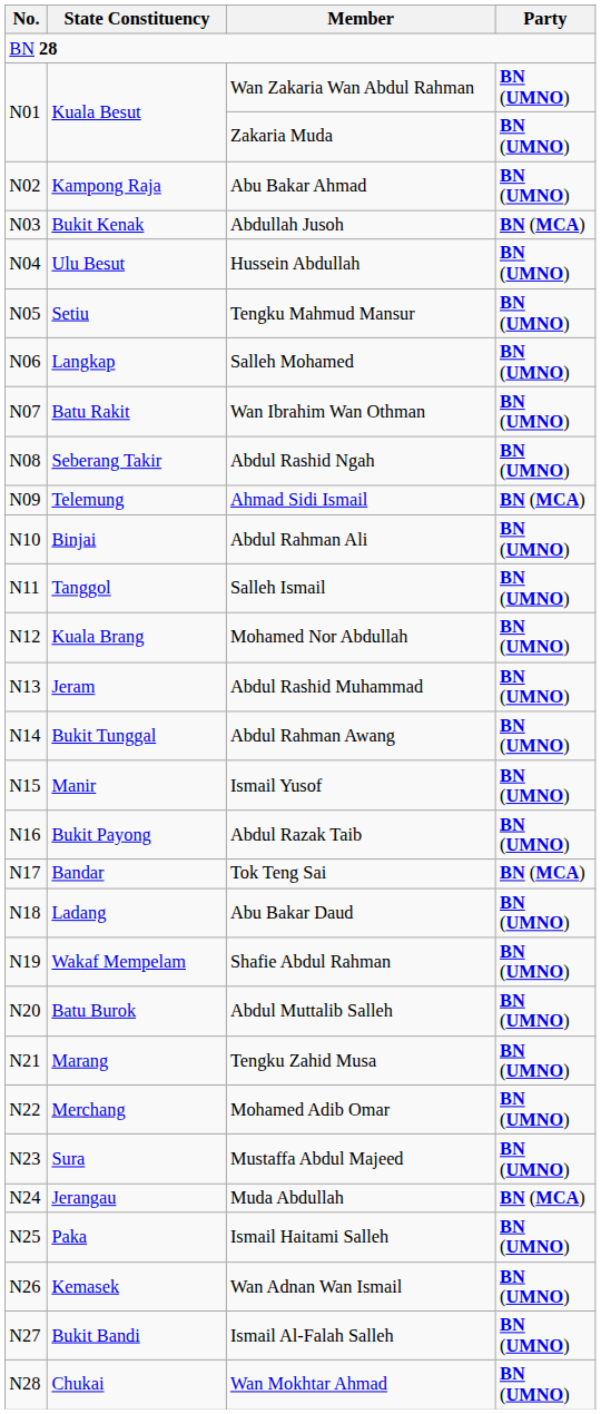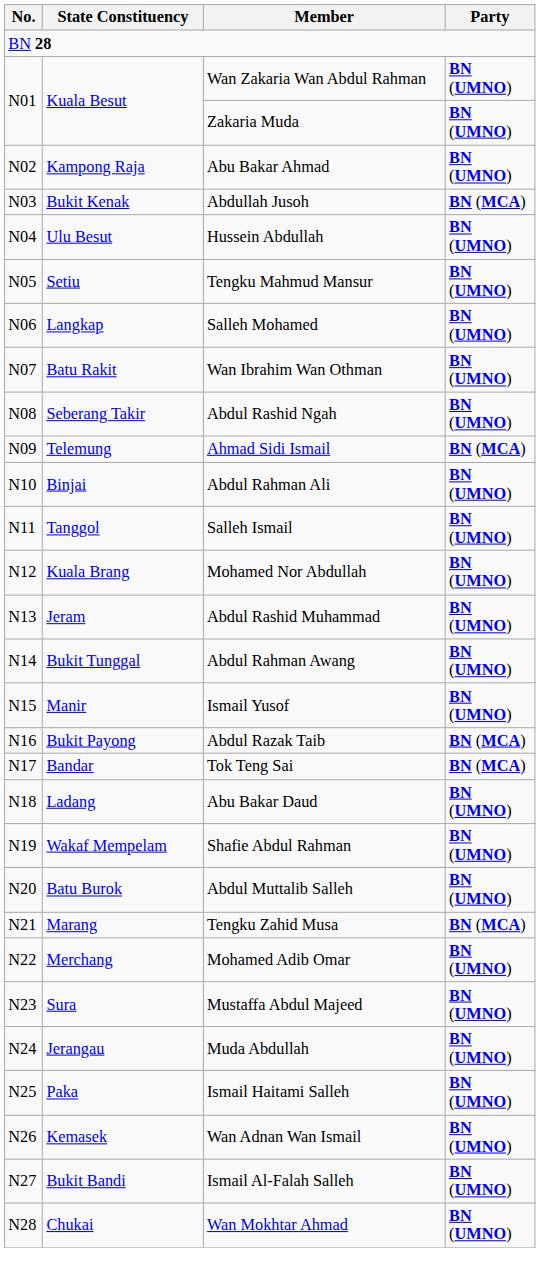Abdul Razak Taib | Party: BN (UMNO) -> BN (MCA)
Tengku Zahid Musa | Party: BN (UMNO) -> BN (MCA)
Muda Abdullah | Party: BN (MCA) -> BN (UMNO)
